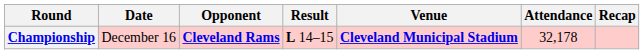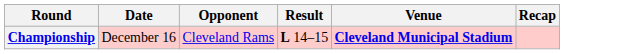- column: Attendance | 32,178
Championship | Opponent: bold -> normal
